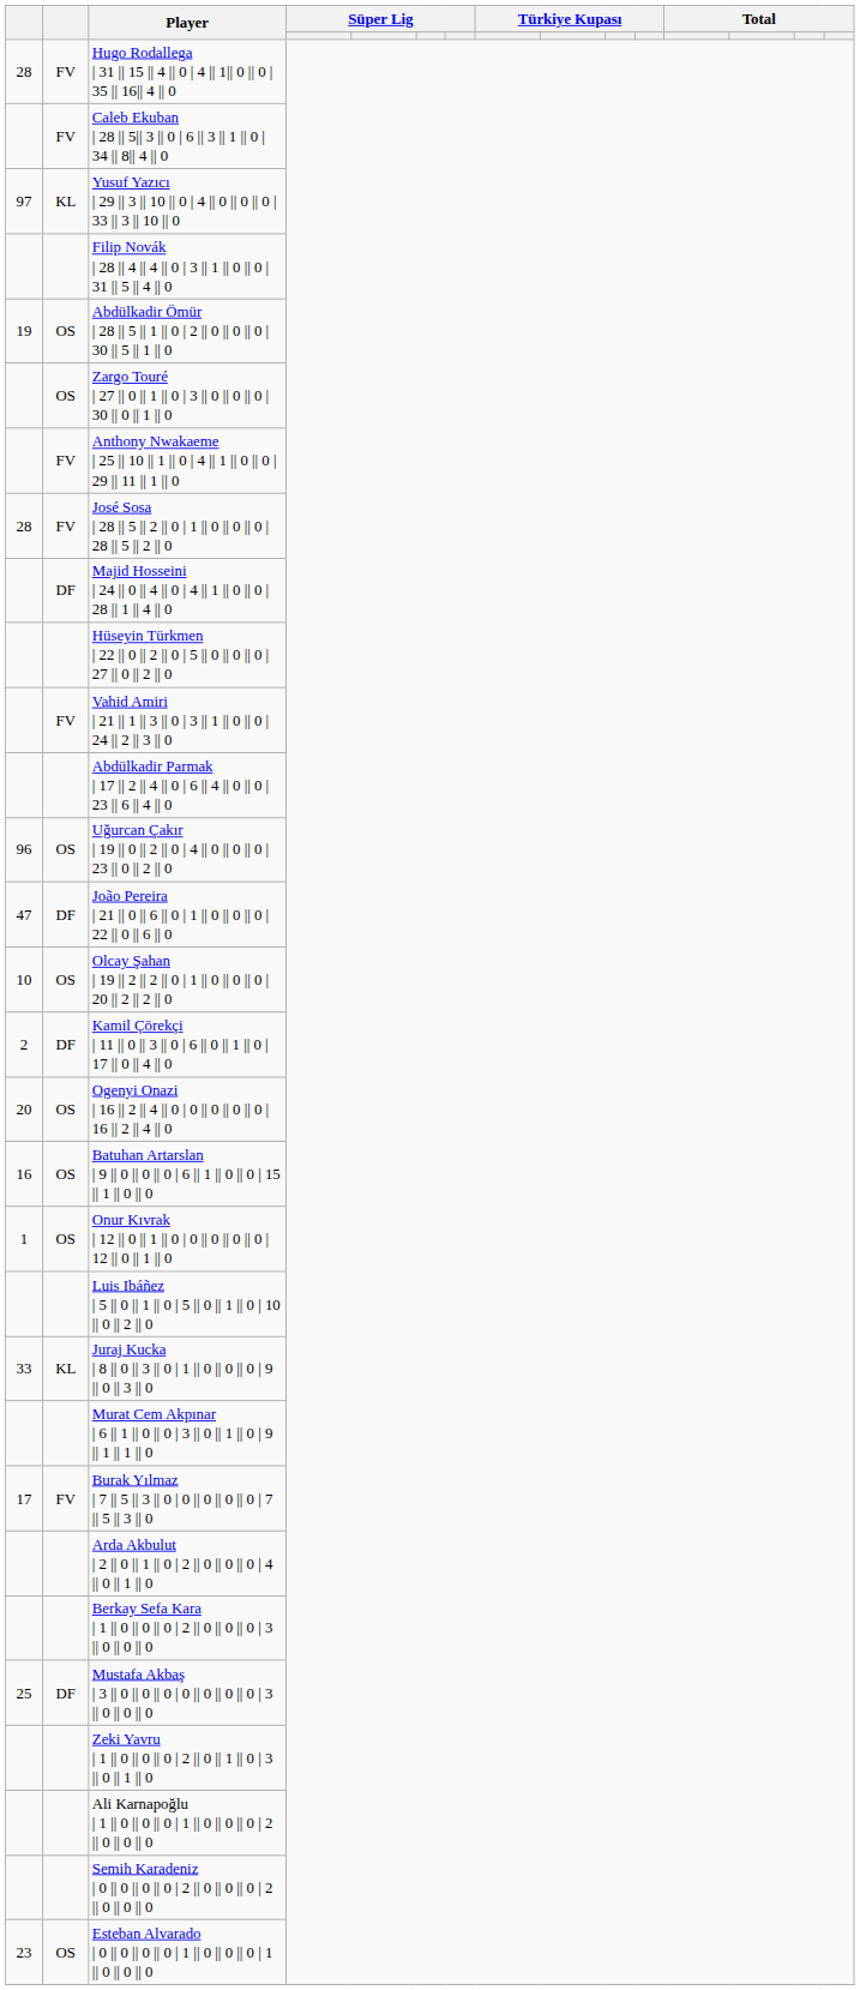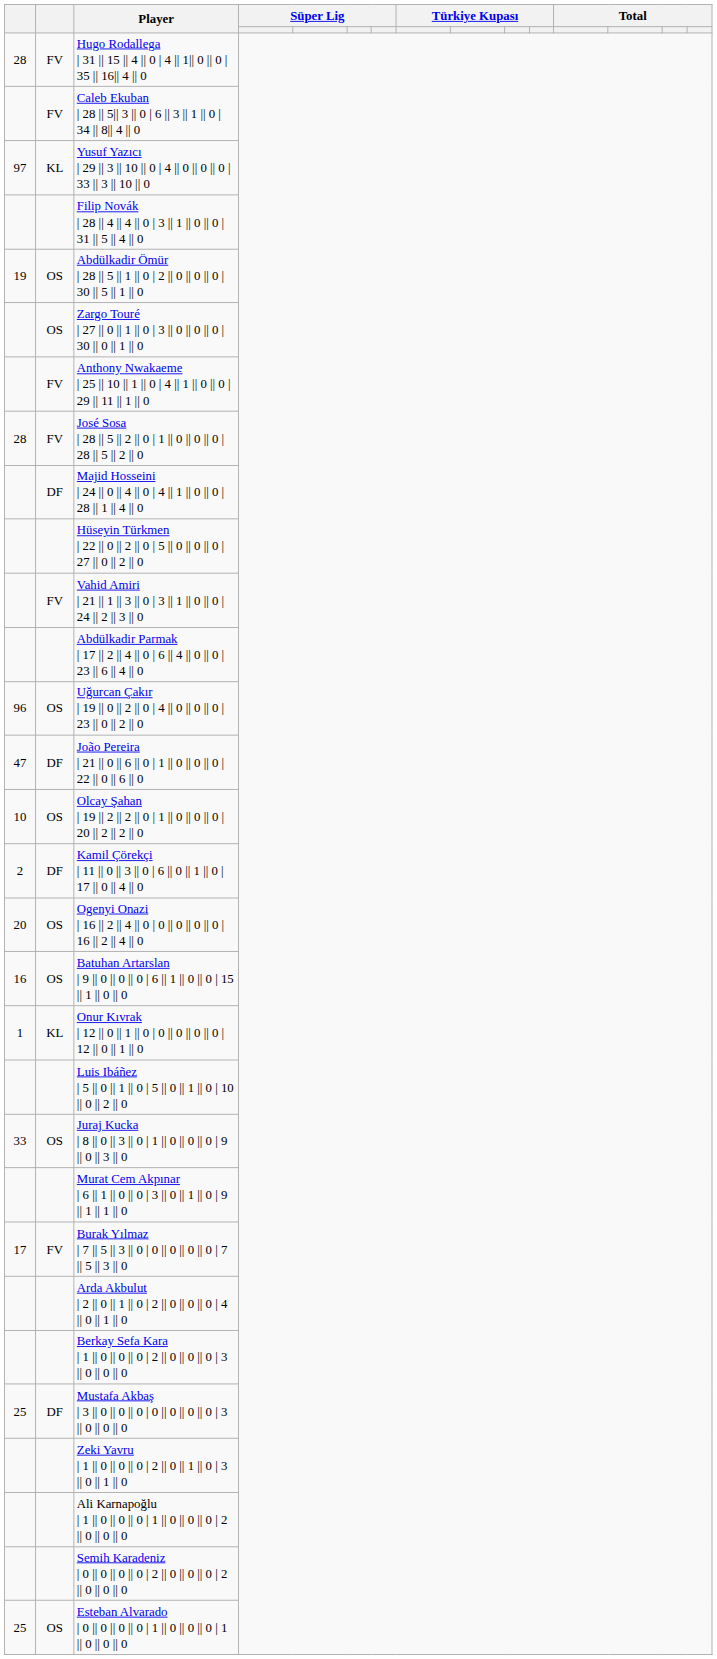row 21 | column 2: OS -> KL
row 23 | column 2: KL -> OS
row 32 | column 1: 23 -> 25
